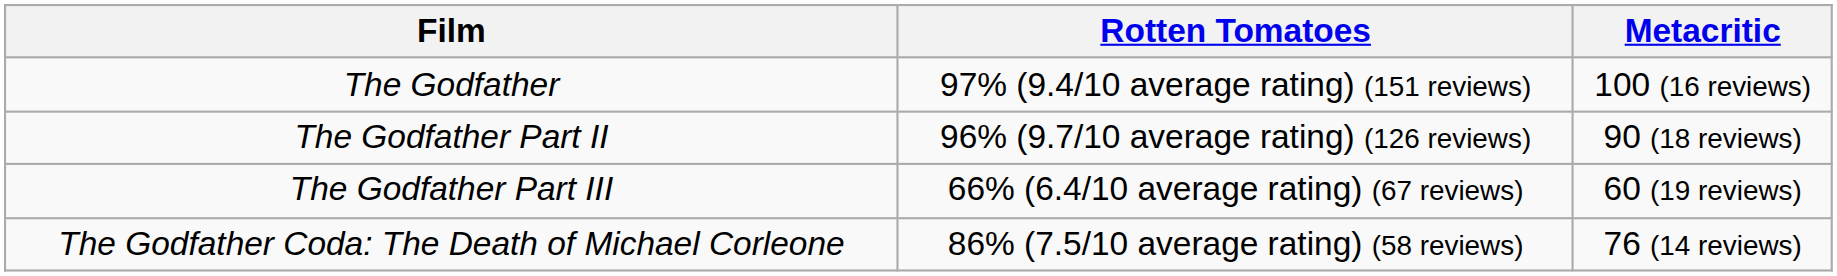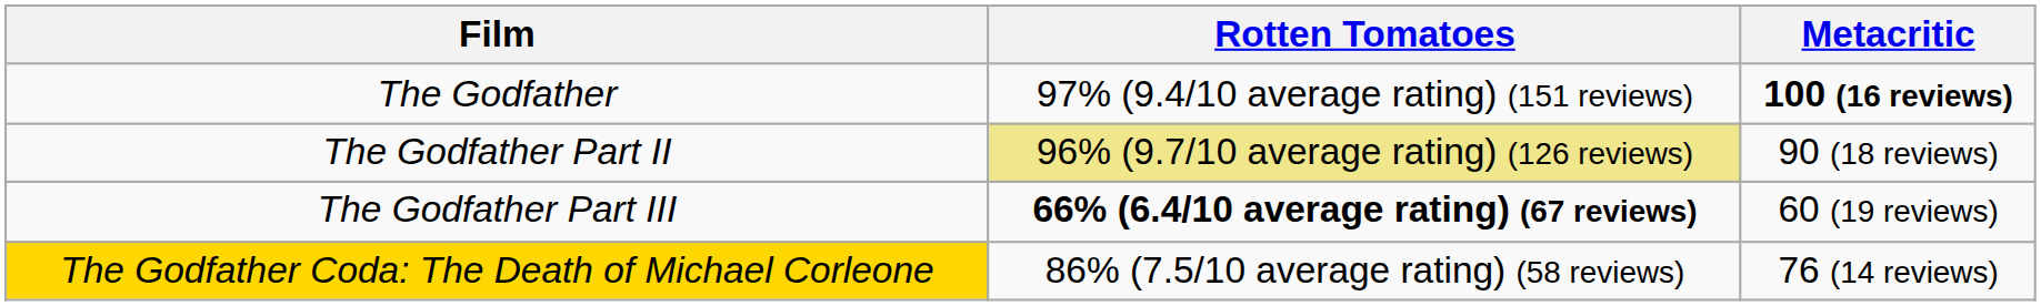row 2 | Metacritic: normal -> bold
row 3 | Rotten Tomatoes: no background -> khaki background
row 4 | Rotten Tomatoes: normal -> bold
row 5 | Film: no background -> gold background
